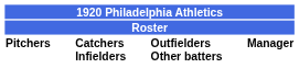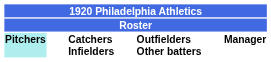Pitchers | column 1: no background -> paleturquoise background
